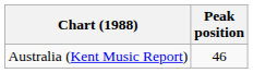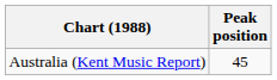Australia (Kent Music Report) | Peak position: 46 -> 45
